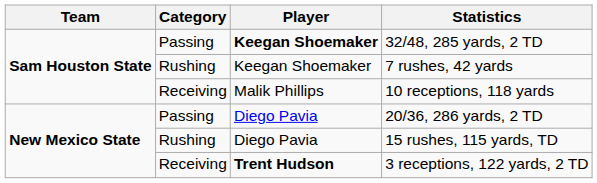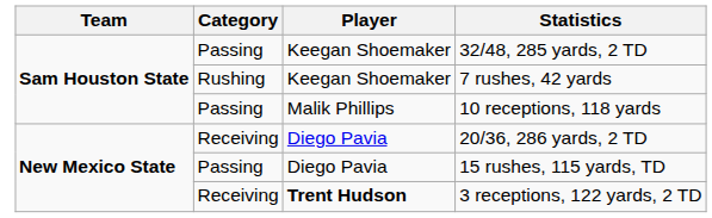32/48, 285 yards, 2 TD | Player: bold -> normal
10 receptions, 118 yards | Category: Receiving -> Passing
20/36, 286 yards, 2 TD | Category: Passing -> Receiving
15 rushes, 115 yards, TD | Category: Rushing -> Passing
